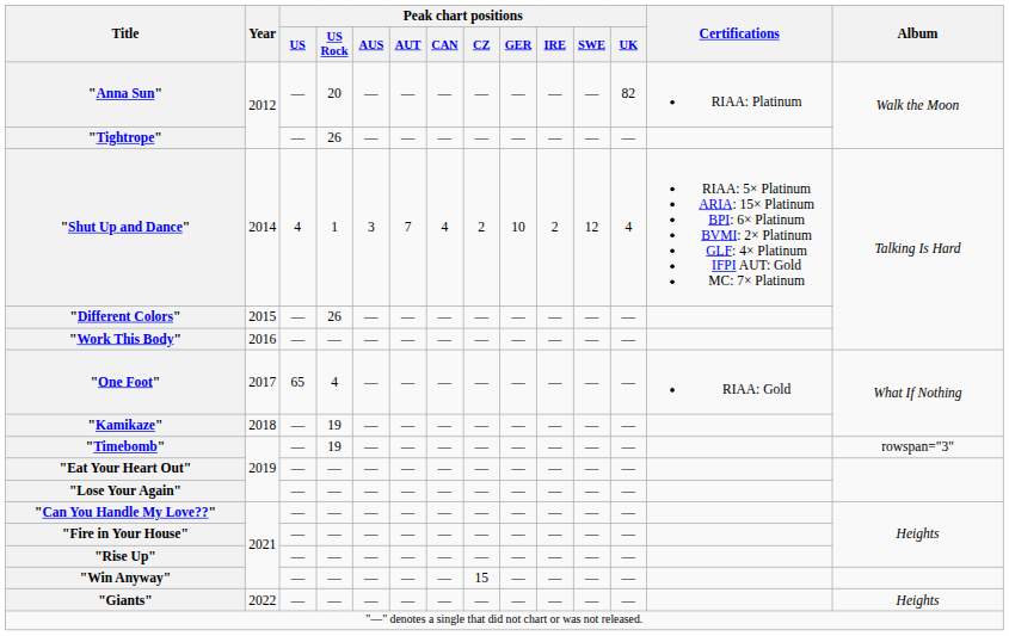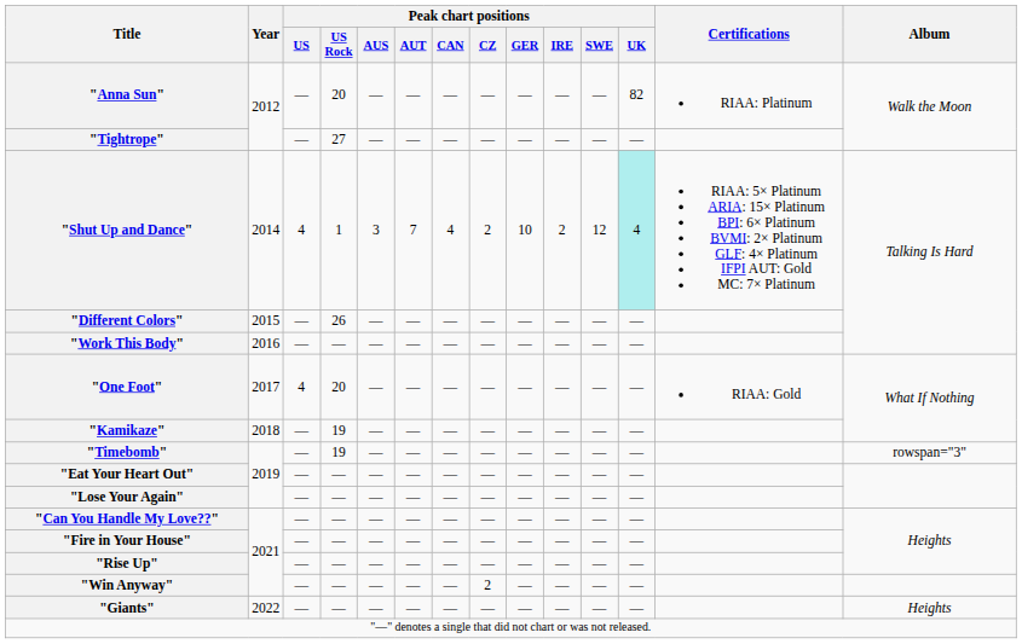"Tightrope" | Peak chart positions / US Rock: 26 -> 27
"Shut Up and Dance" | Peak chart positions / UK: no background -> paleturquoise background
"One Foot" | Peak chart positions / US: 65 -> 4
"One Foot" | Peak chart positions / US Rock: 4 -> 20
"Win Anyway" | Peak chart positions / CZ: 15 -> 2
